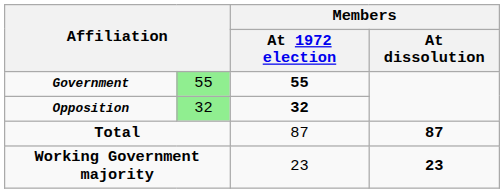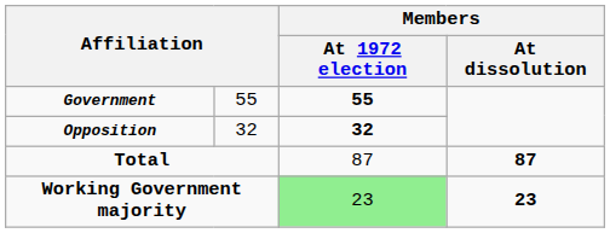Government | column 2: lightgreen background -> no background
Opposition | column 2: lightgreen background -> no background
Working Government majority | Members / At 1972 election: no background -> lightgreen background
